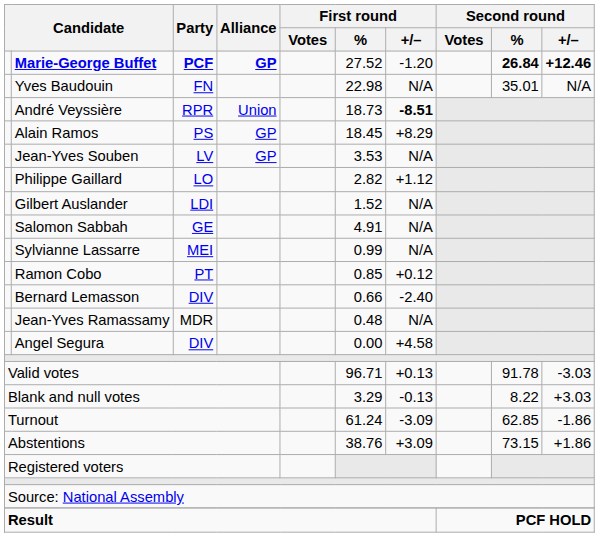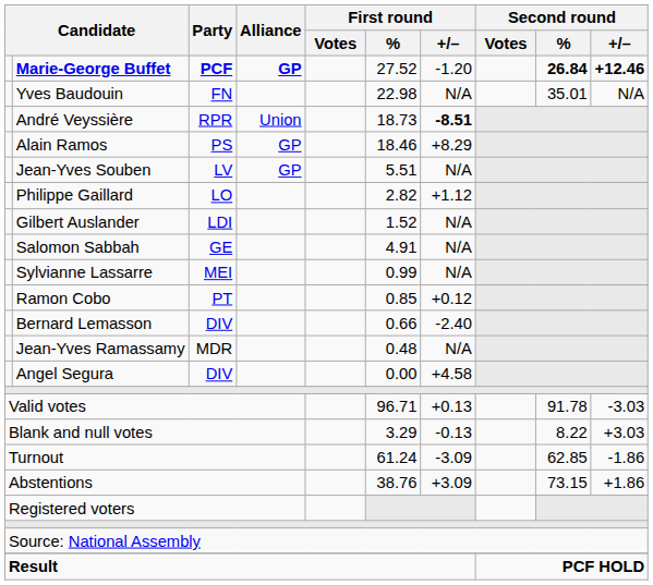Alain Ramos | First round / %: 18.45 -> 18.46
Jean-Yves Souben | First round / %: 3.53 -> 5.51
